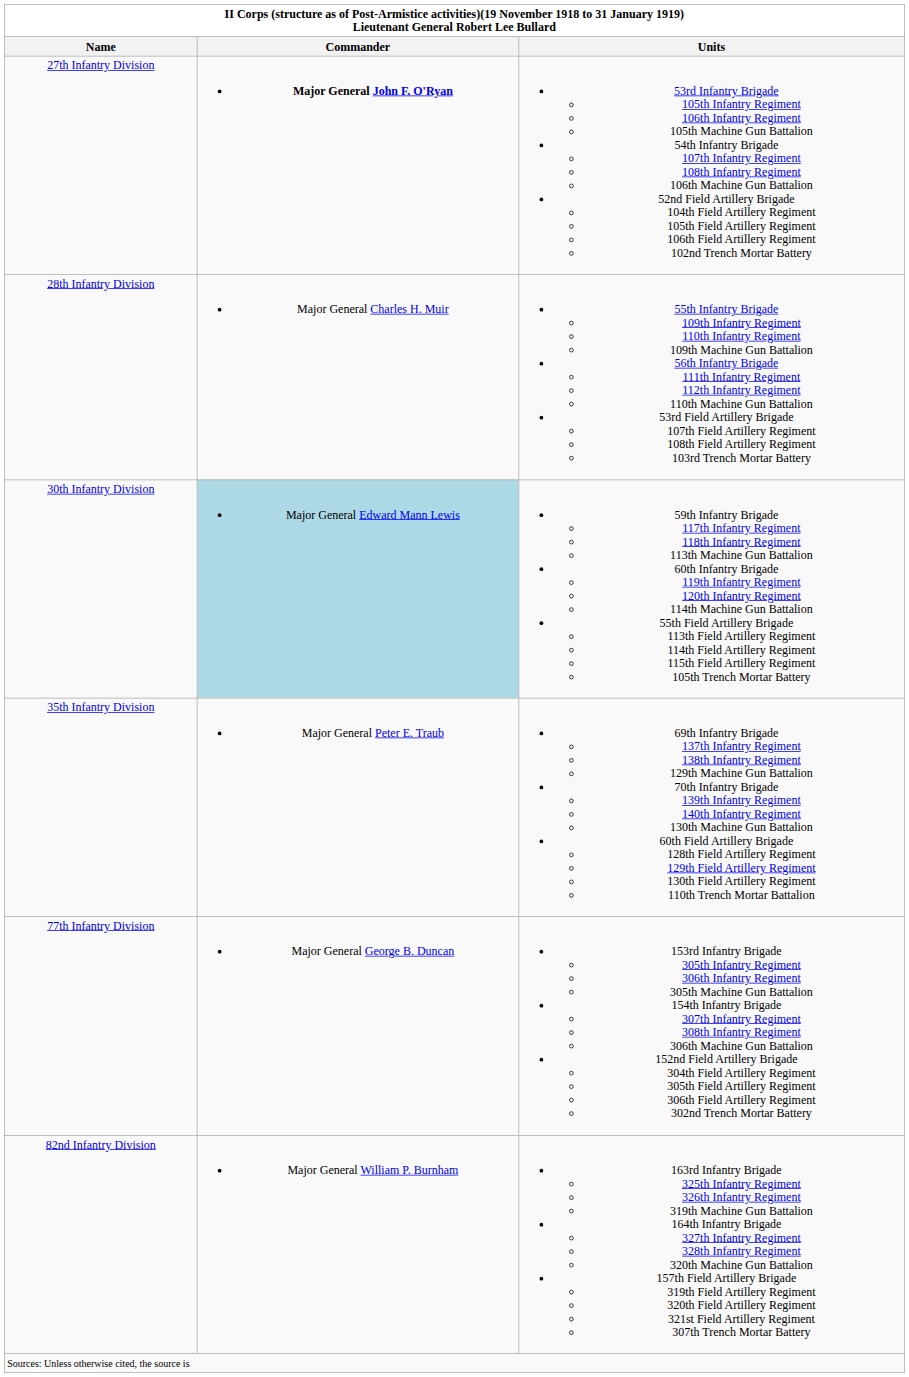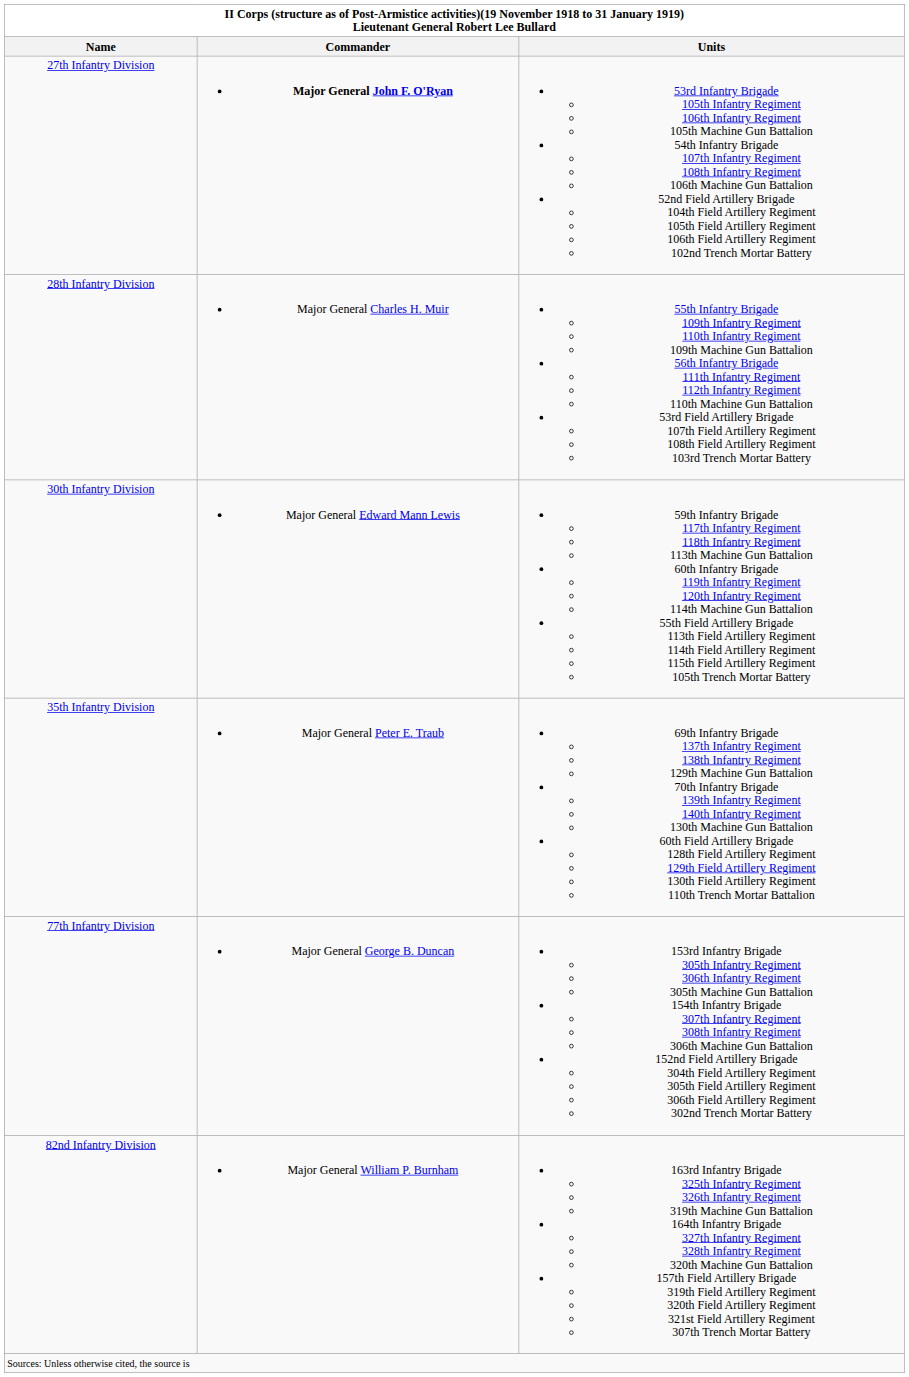30th Infantry Division | Commander: lightblue background -> no background
